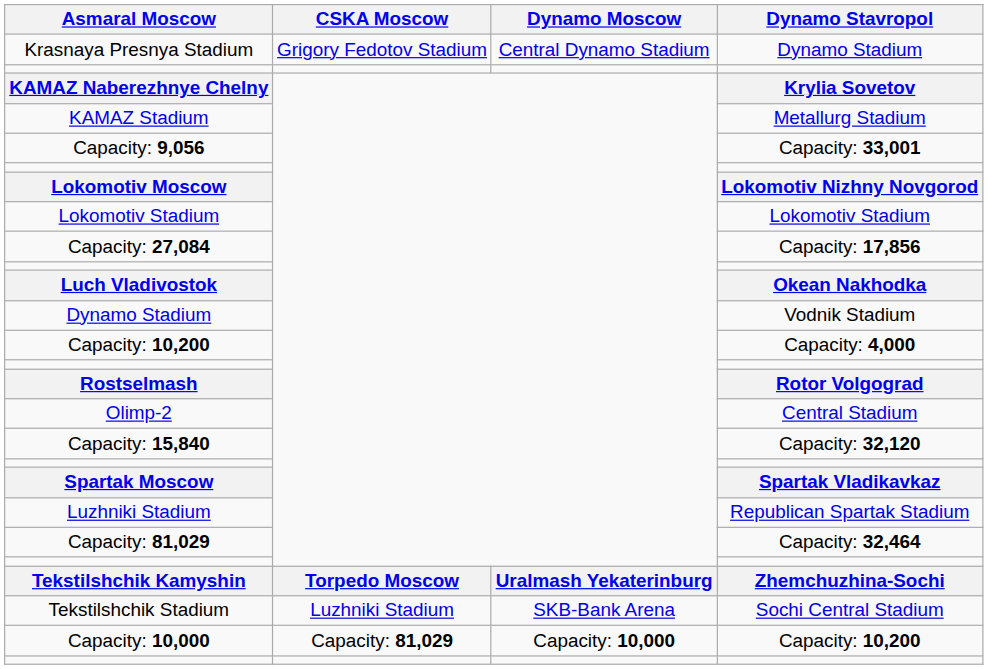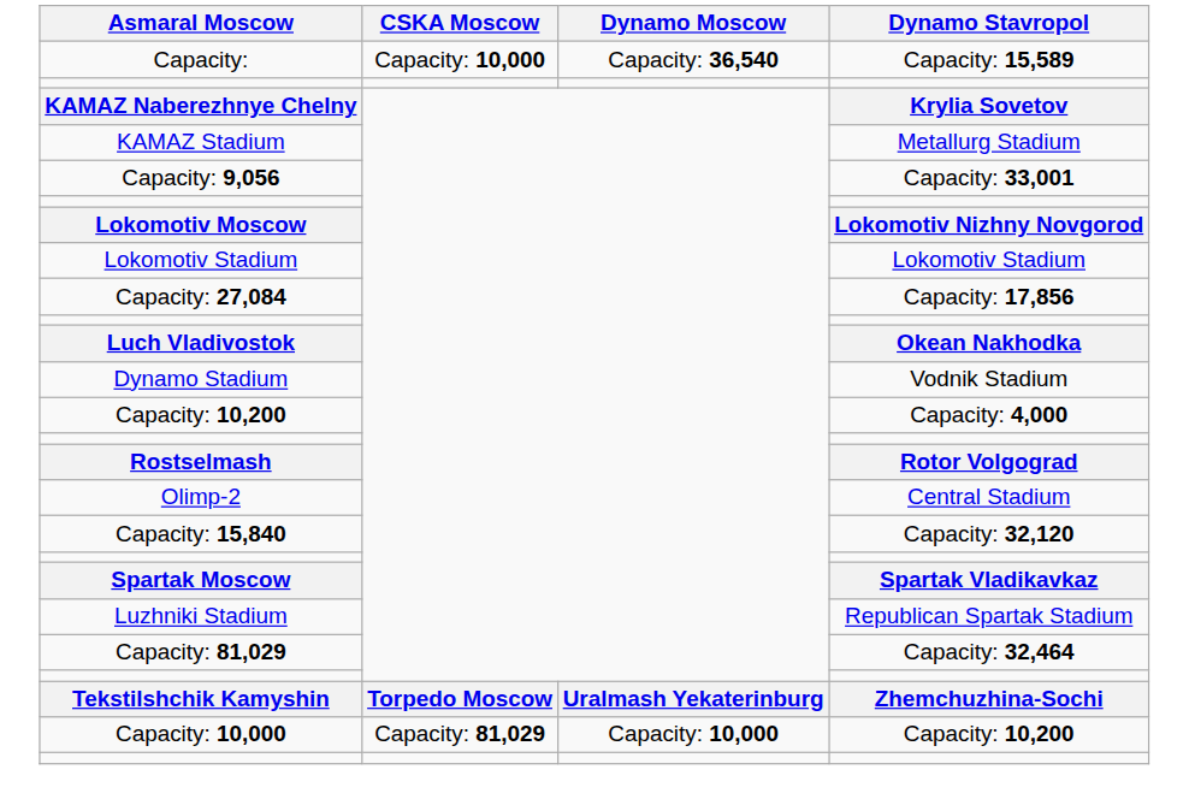- row: Krasnaya Presnya Stadium | Grigory Fedotov Stadium | Central Dynamo Stadium | Dynamo Stadium
+ row: Capacity: | Capacity: 10,000 | Capacity: 36,540 | Capacity: 15,589
- row: Tekstilshchik Stadium | Luzhniki Stadium | SKB-Bank Arena | Sochi Central Stadium
